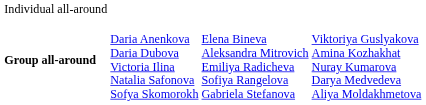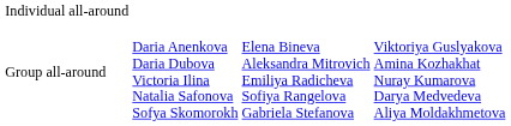row 2 | column 1: bold -> normal
